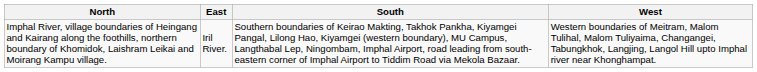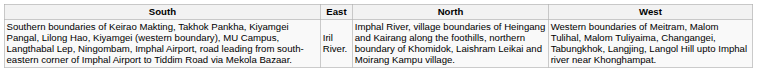columns swapped: North <-> South
